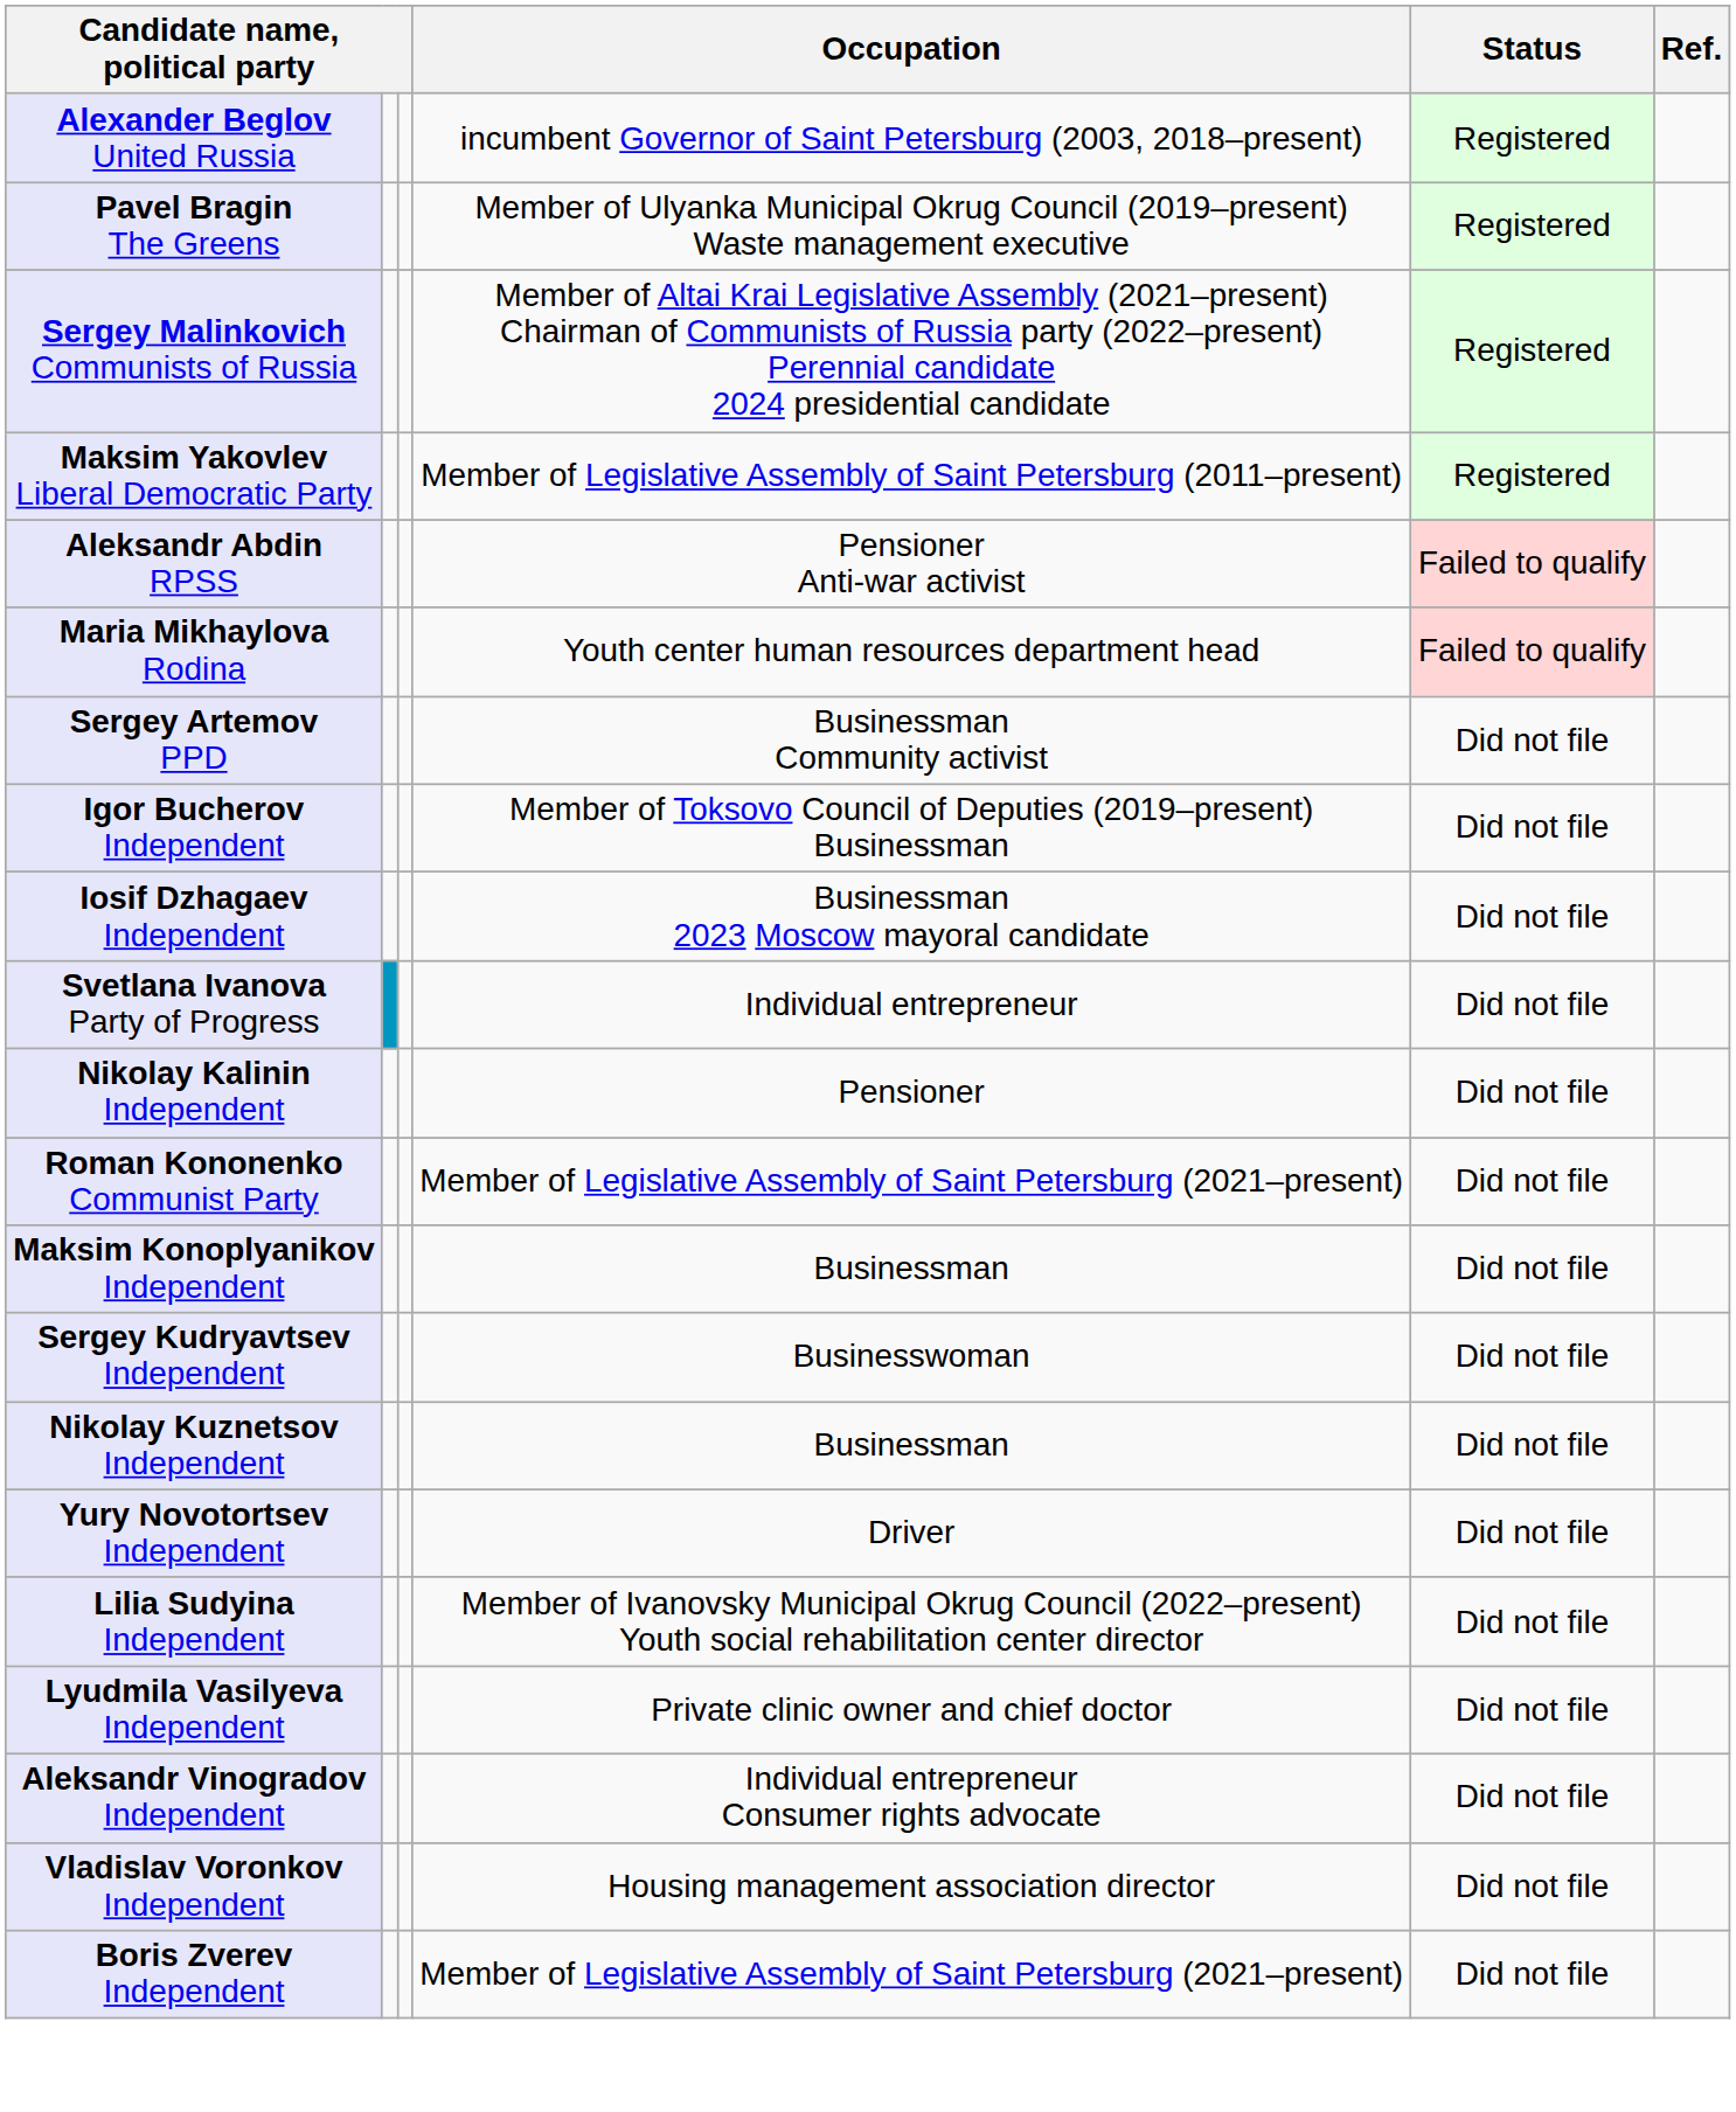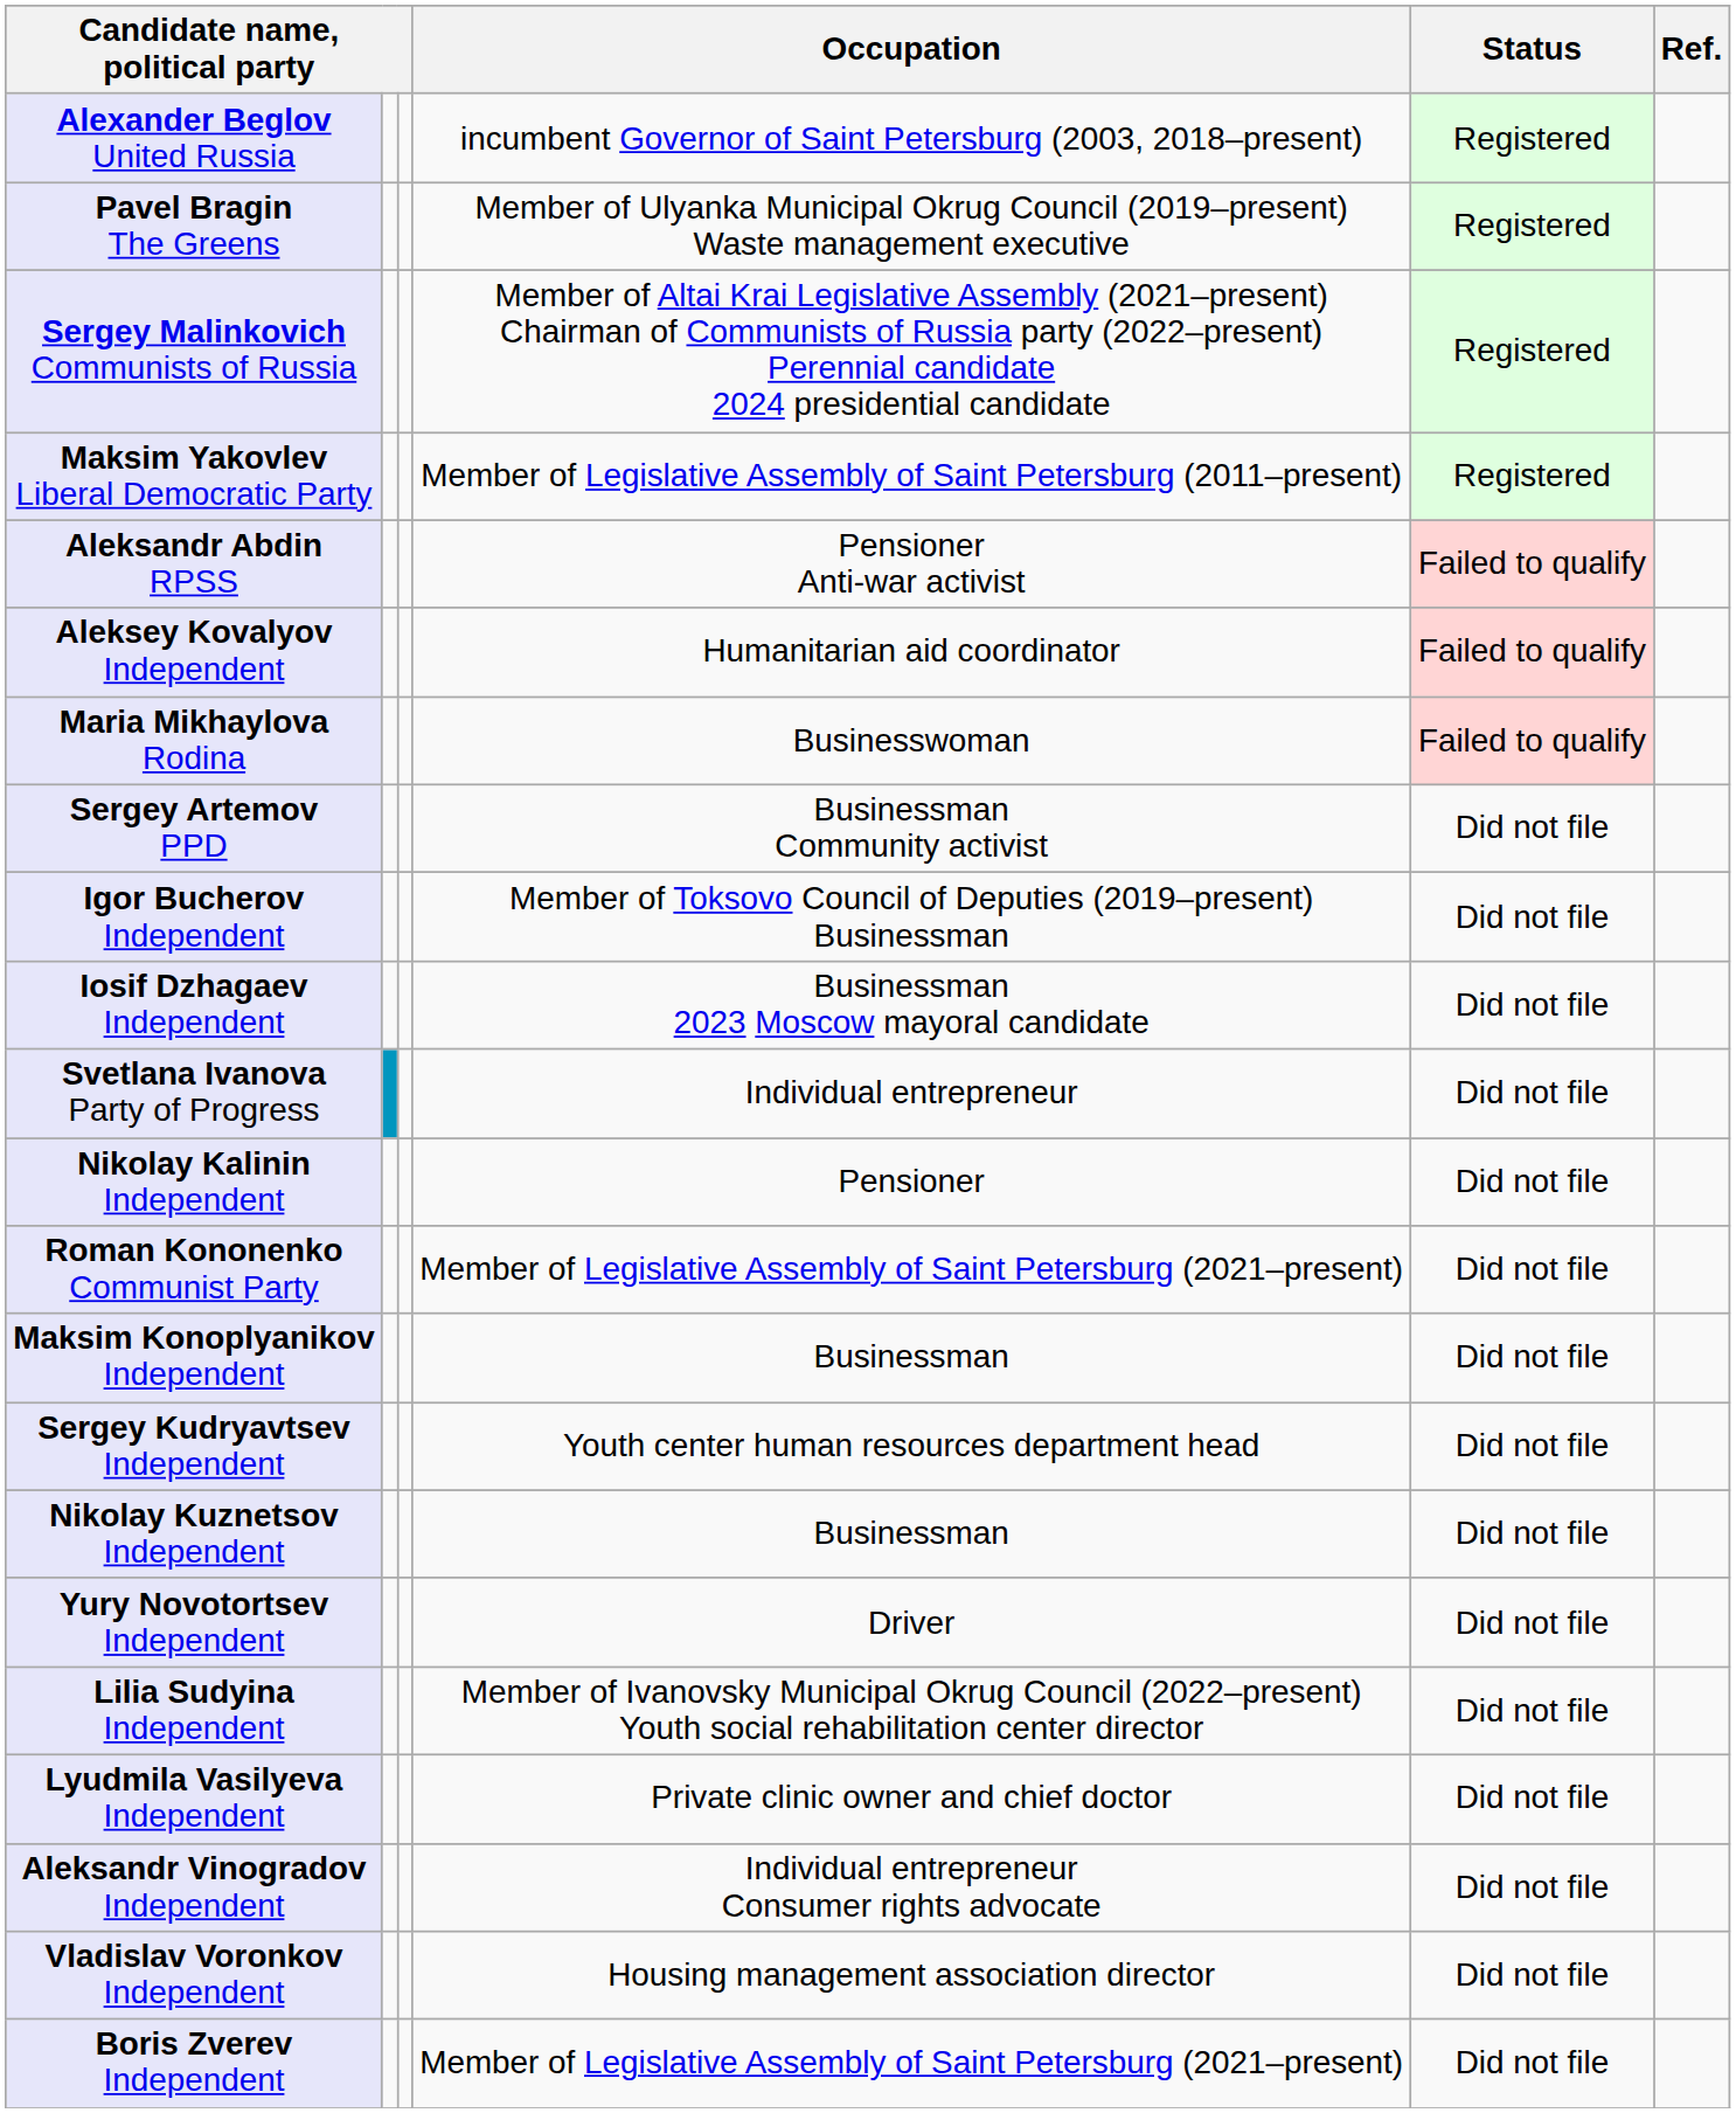+ row: Aleksey Kovalyov Independent | Humanitarian aid coordinator | Failed to qualify
Maria Mikhaylova Rodina | Occupation: Youth center human resources department head -> Businesswoman
Sergey Kudryavtsev Independent | Occupation: Businesswoman -> Youth center human resources department head
